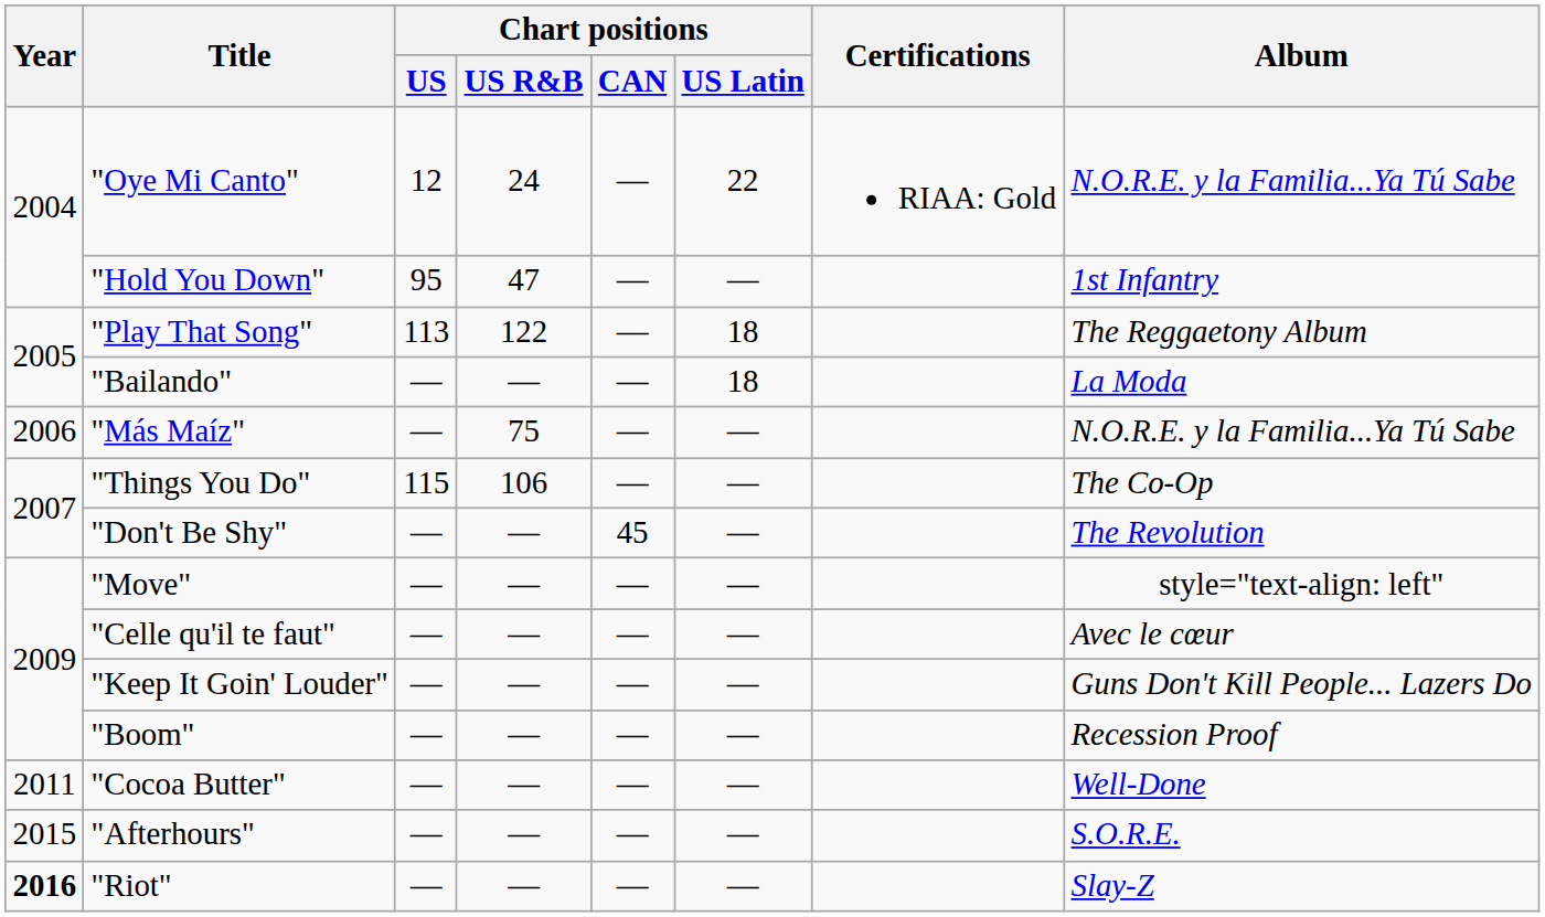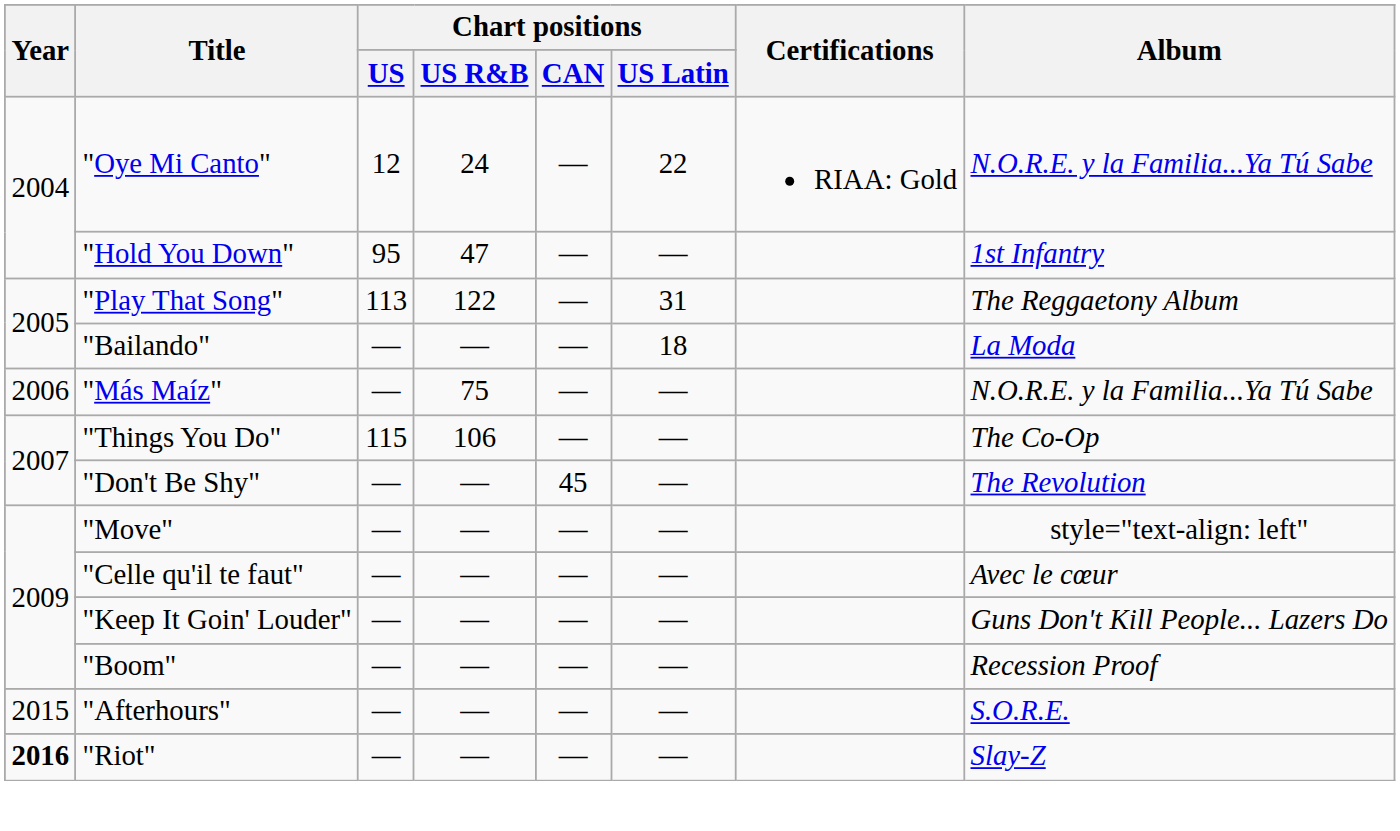"Play That Song" | Chart positions / US Latin: 18 -> 31
- row: 2011 | "Cocoa Butter" | — | — | — | — | Well-Done
